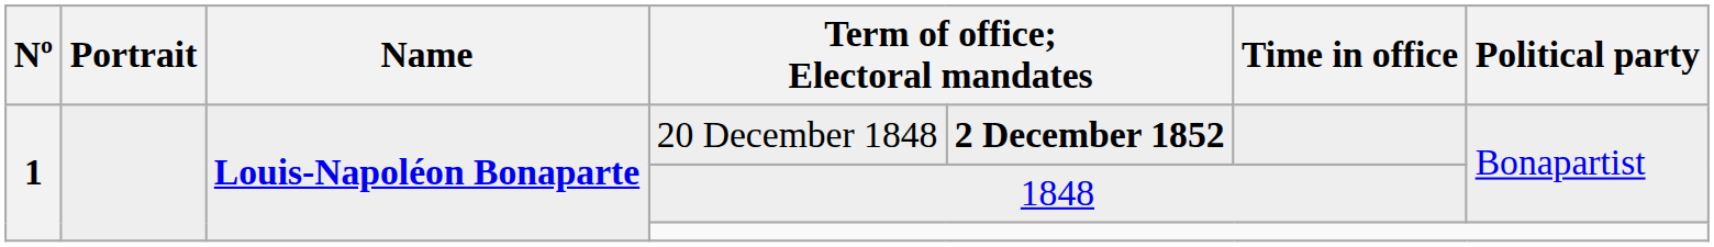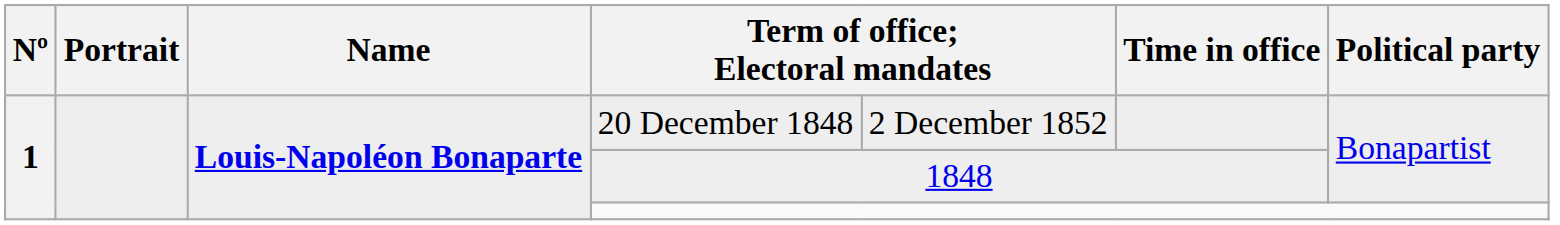20 December 1848 | column 5: bold -> normal
